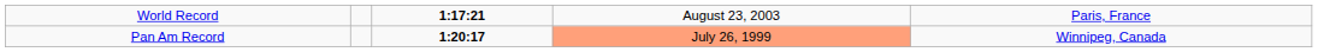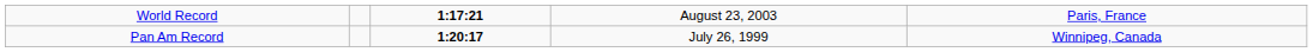Pan Am Record | column 4: lightsalmon background -> no background
